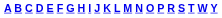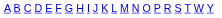row 1 | column 1: bold -> normal
